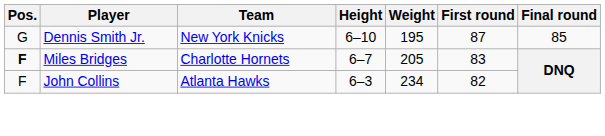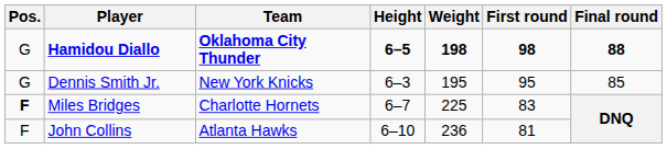+ row: G | Hamidou Diallo | Oklahoma City Thunder | 6–5 | 198 | 98 | 88
Dennis Smith Jr. | Height: 6–10 -> 6–3
Dennis Smith Jr. | First round: 87 -> 95
Miles Bridges | Weight: 205 -> 225
John Collins | Height: 6–3 -> 6–10
John Collins | Weight: 234 -> 236
John Collins | First round: 82 -> 81
